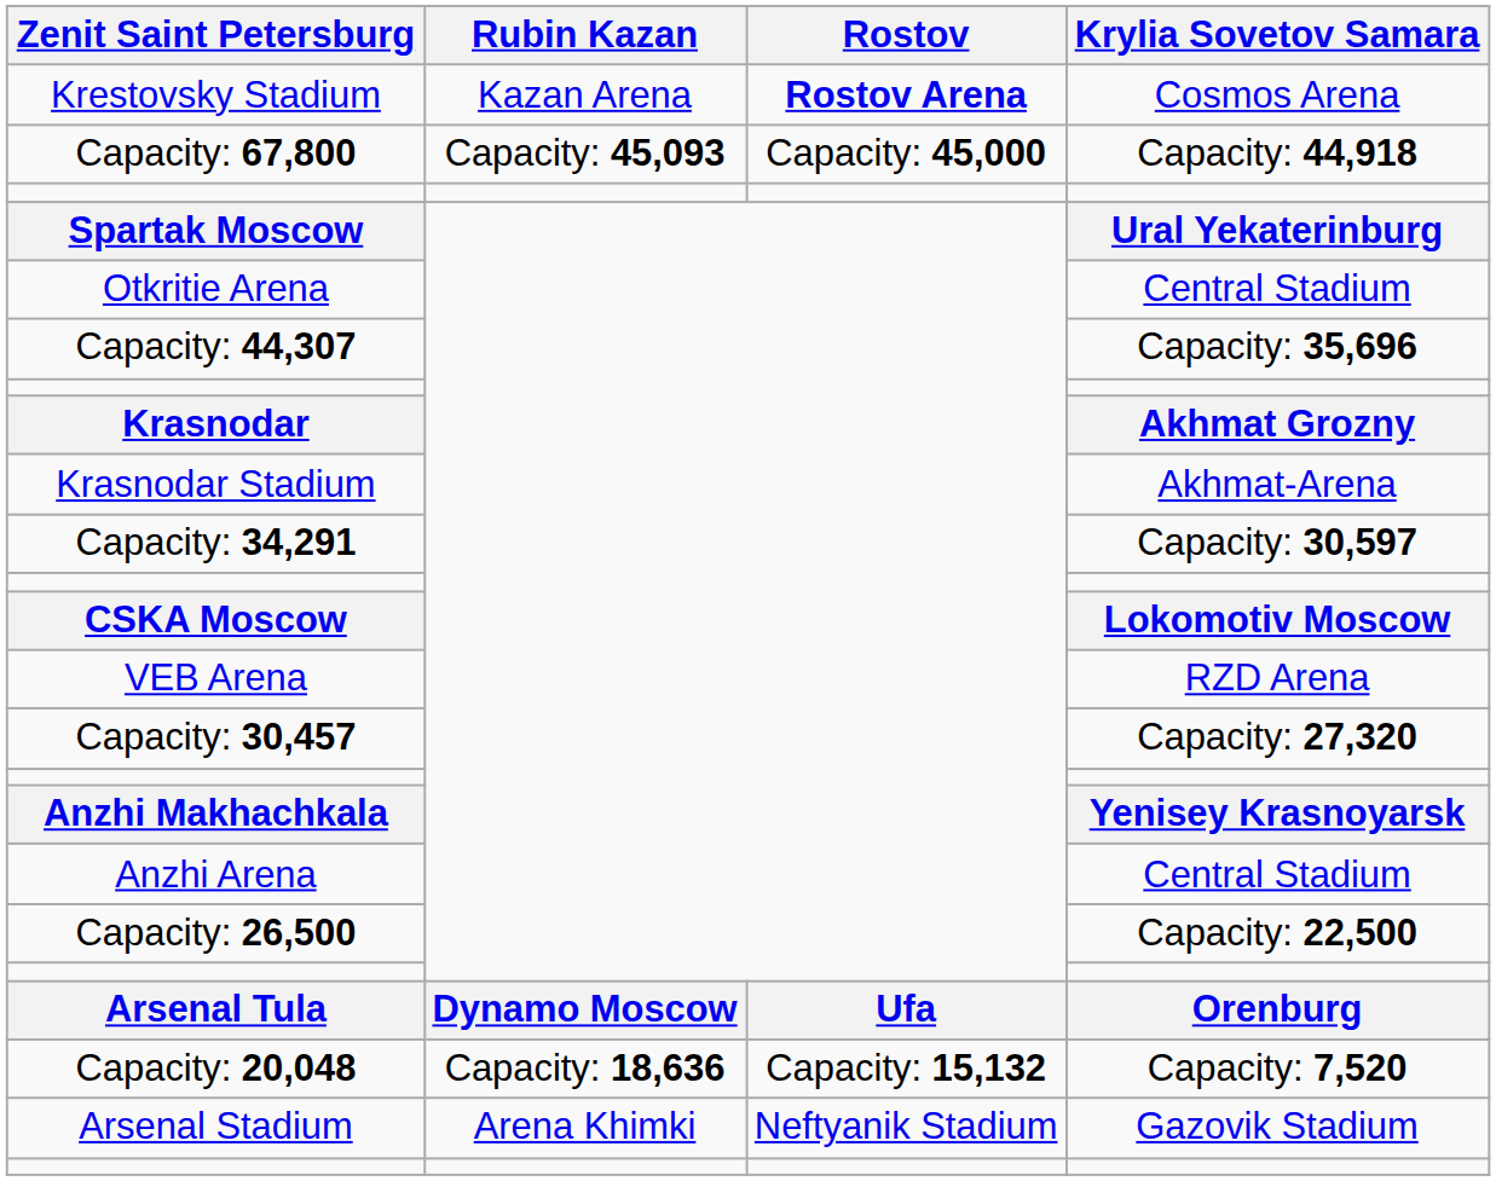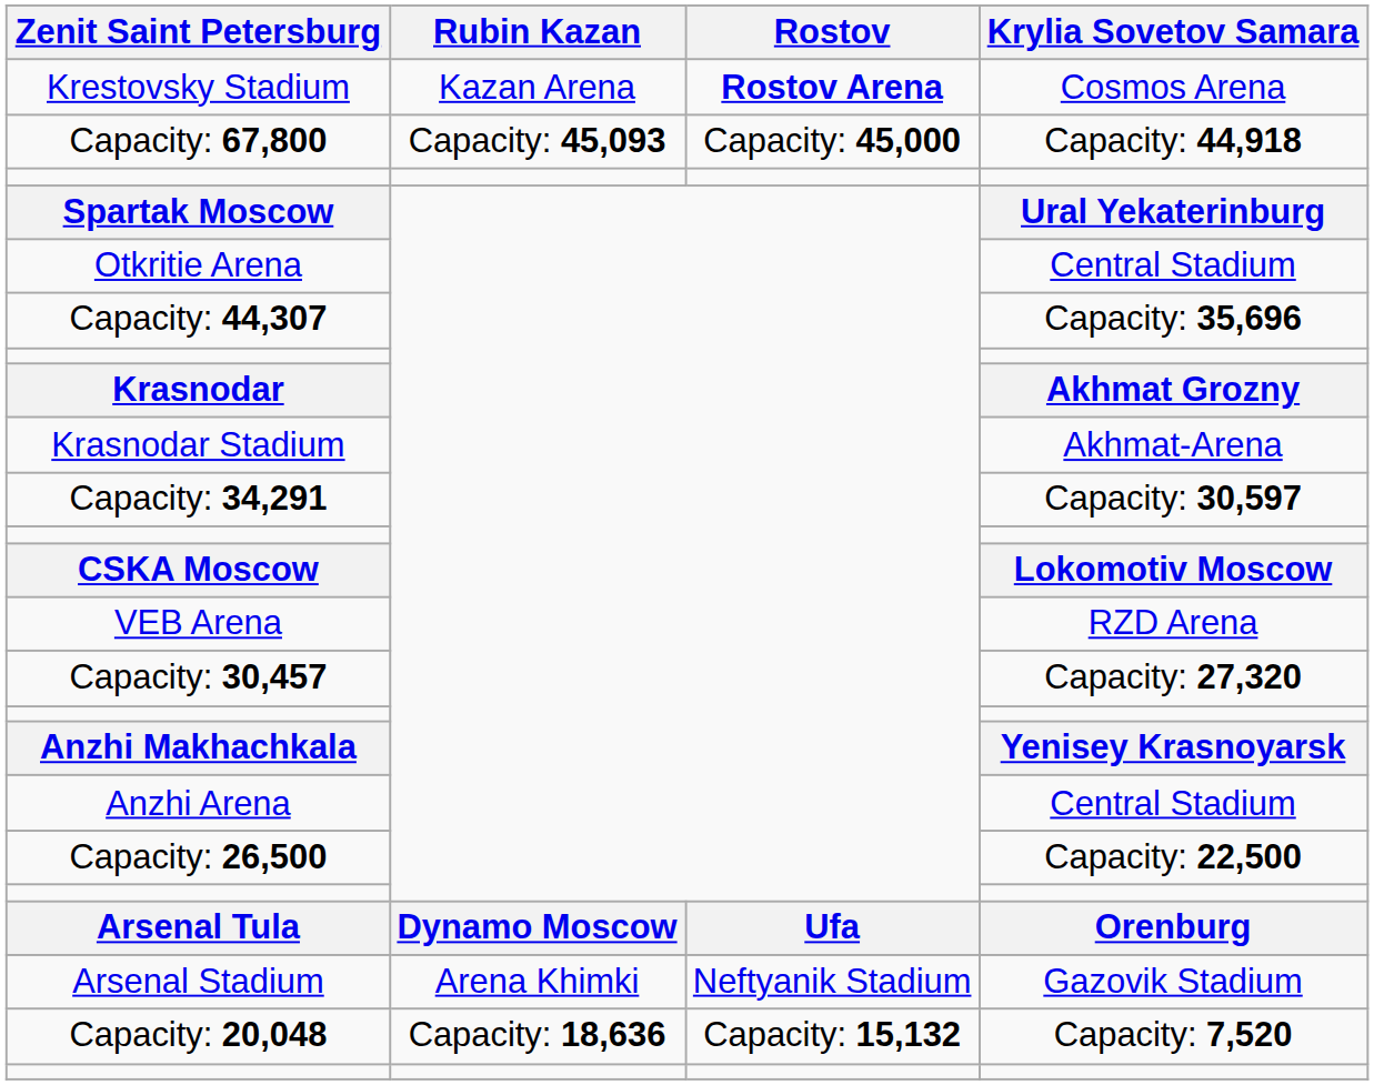rows swapped: Arsenal Stadium <-> Capacity: 20,048
